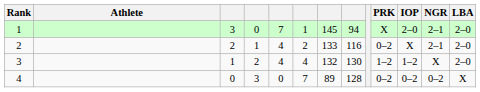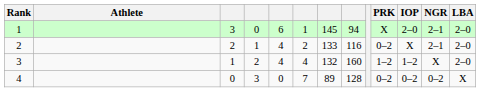row 2 | column 5: 7 -> 6
row 4 | column 8: 130 -> 160
